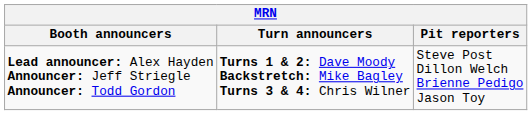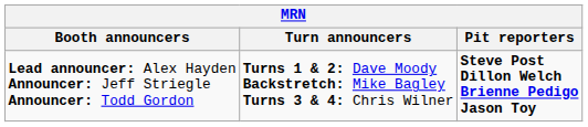row 3 | Pit reporters: normal -> bold
